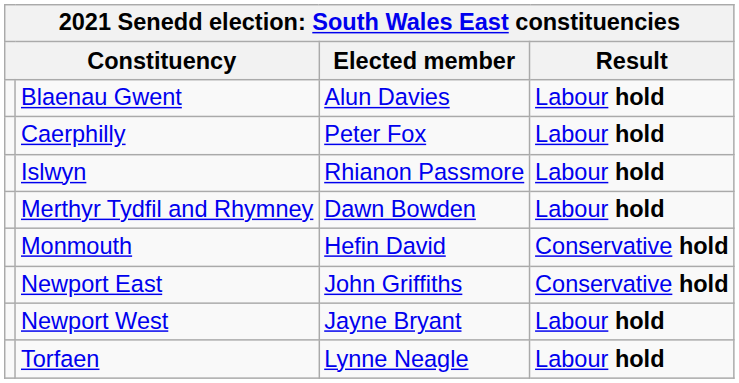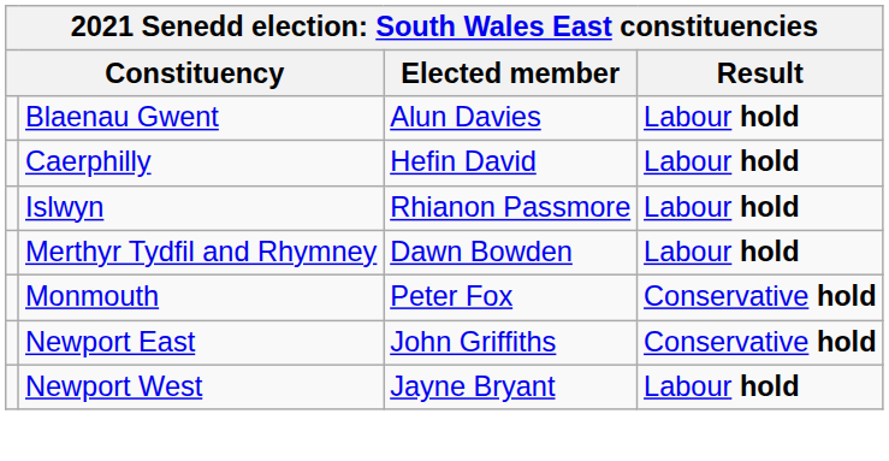Caerphilly | Elected member: Peter Fox -> Hefin David
Monmouth | Elected member: Hefin David -> Peter Fox
- row: Torfaen | Lynne Neagle | Labour hold
